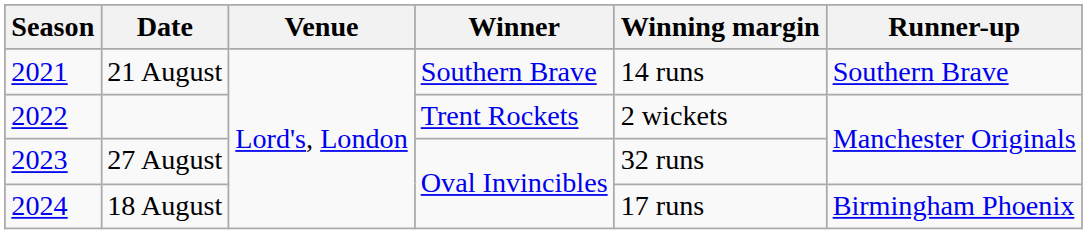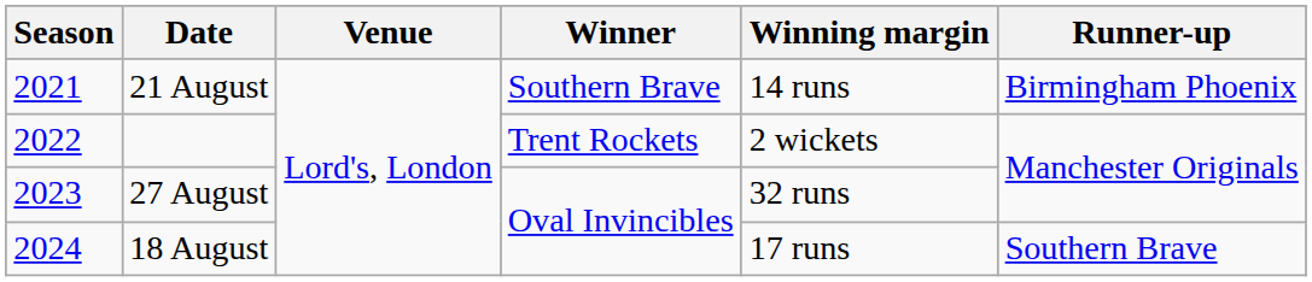21 August | Runner-up: Southern Brave -> Birmingham Phoenix
18 August | Runner-up: Birmingham Phoenix -> Southern Brave
